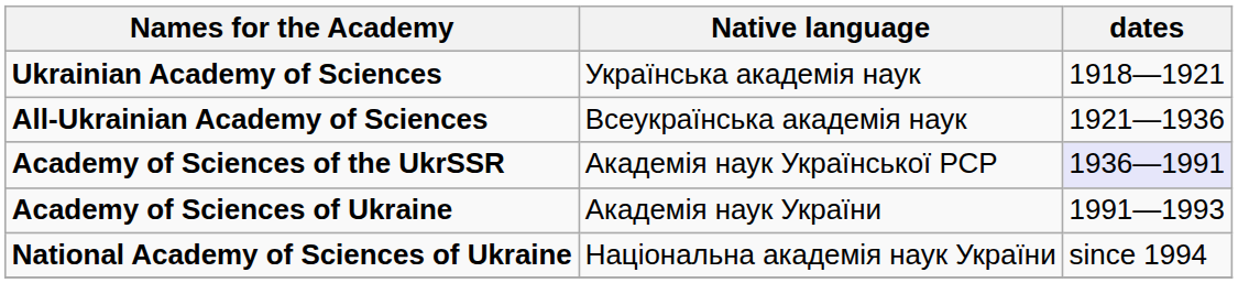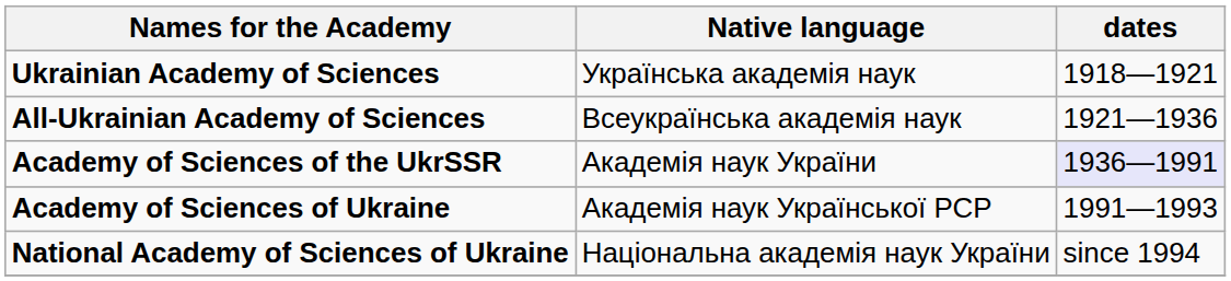Academy of Sciences of the UkrSSR | Native language: Академія наук Української РСР -> Академія наук України
Academy of Sciences of Ukraine | Native language: Академія наук України -> Академія наук Української РСР
